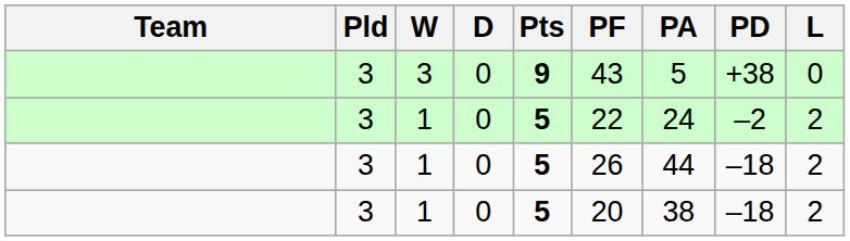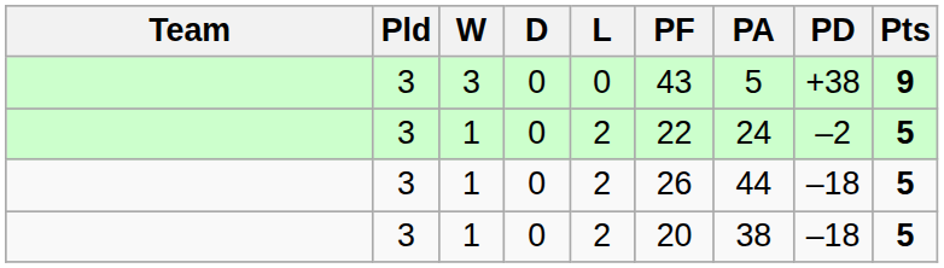columns swapped: L <-> Pts
